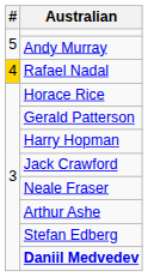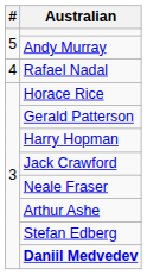Rafael Nadal | #: gold background -> no background
